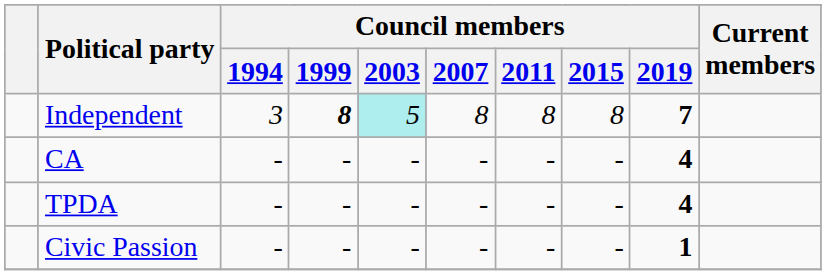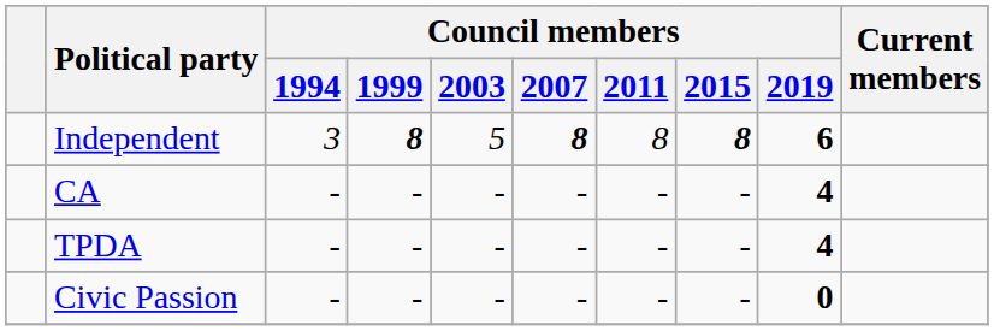Independent | Council members / 2003: paleturquoise background -> no background
Independent | Council members / 2007: normal -> bold
Independent | Council members / 2015: normal -> bold
Independent | Council members / 2019: 7 -> 6
Civic Passion | Council members / 2019: 1 -> 0
